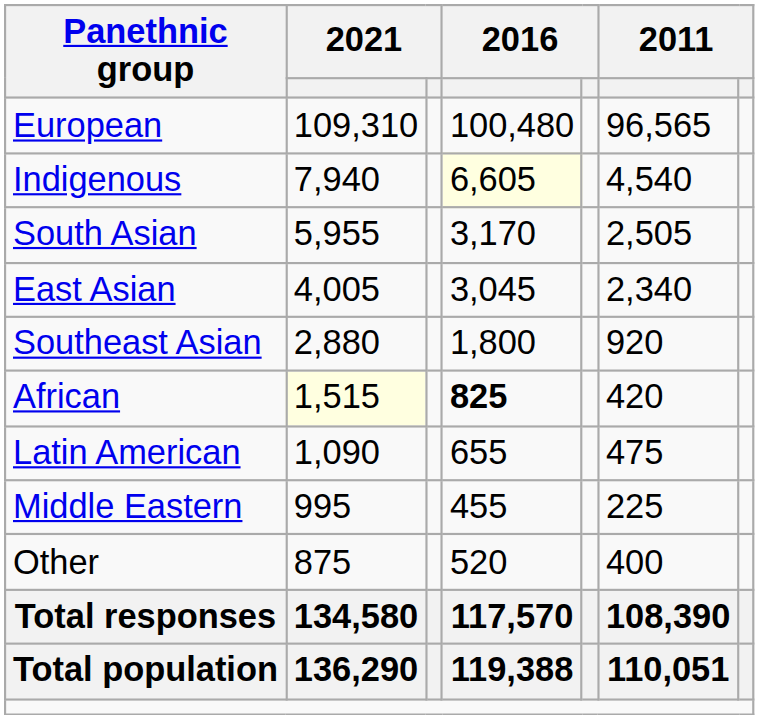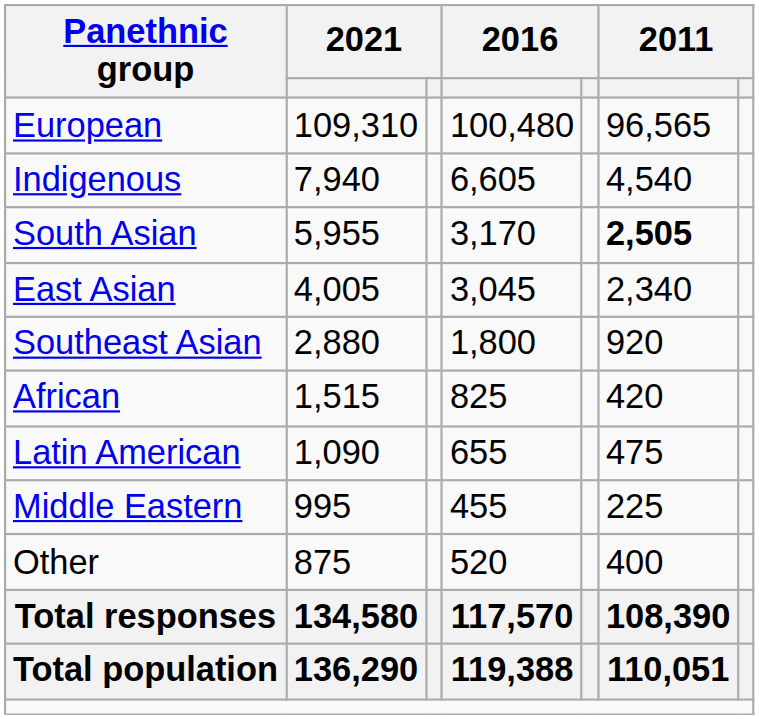Indigenous | column 4: lightyellow background -> no background
South Asian | column 6: normal -> bold
African | column 2: lightyellow background -> no background
African | column 4: bold -> normal
